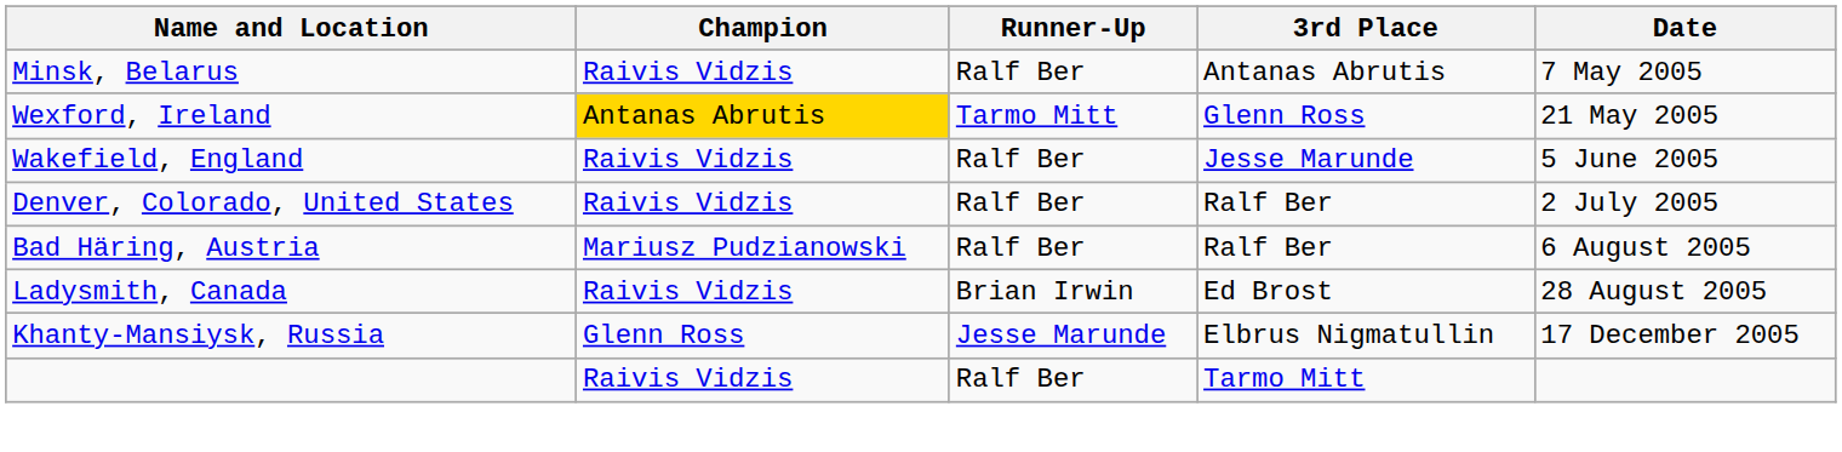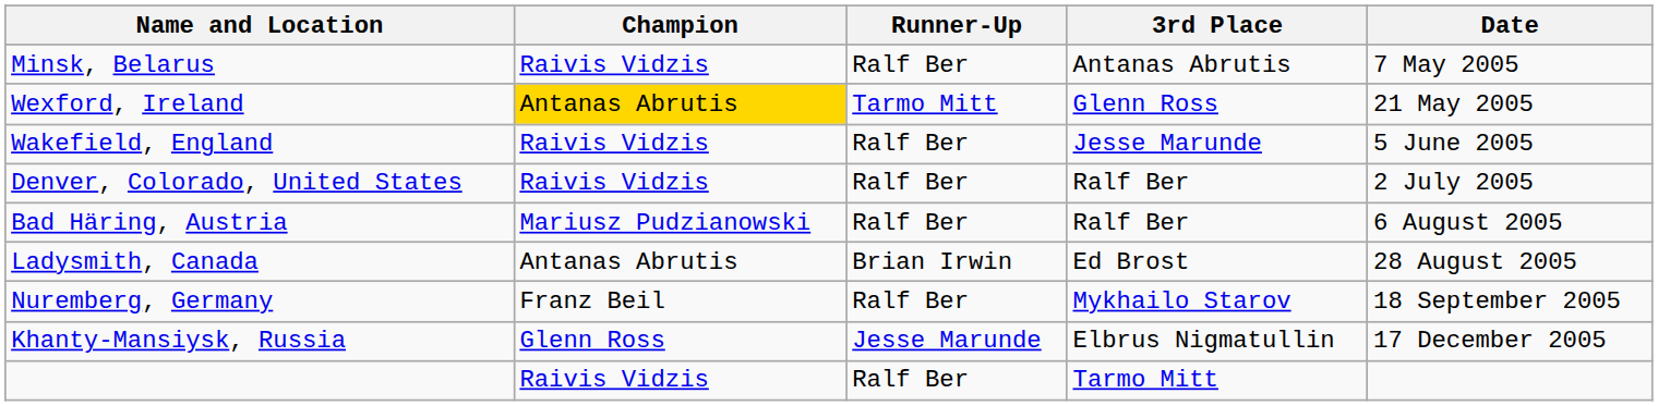Ladysmith, Canada | Champion: Raivis Vidzis -> Antanas Abrutis
+ row: Nuremberg, Germany | Franz Beil | Ralf Ber | Mykhailo Starov | 18 September 2005
